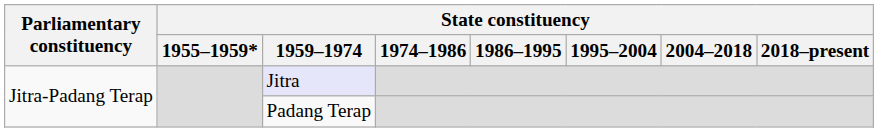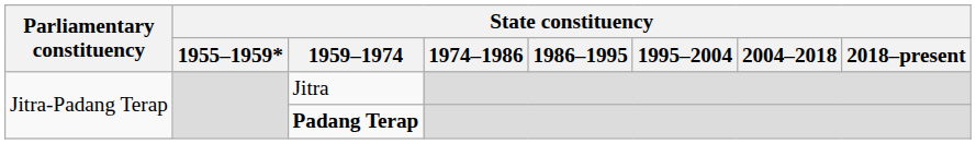Jitra | State constituency / 1959–1974: lavender background -> no background
Padang Terap | State constituency / 1959–1974: normal -> bold
